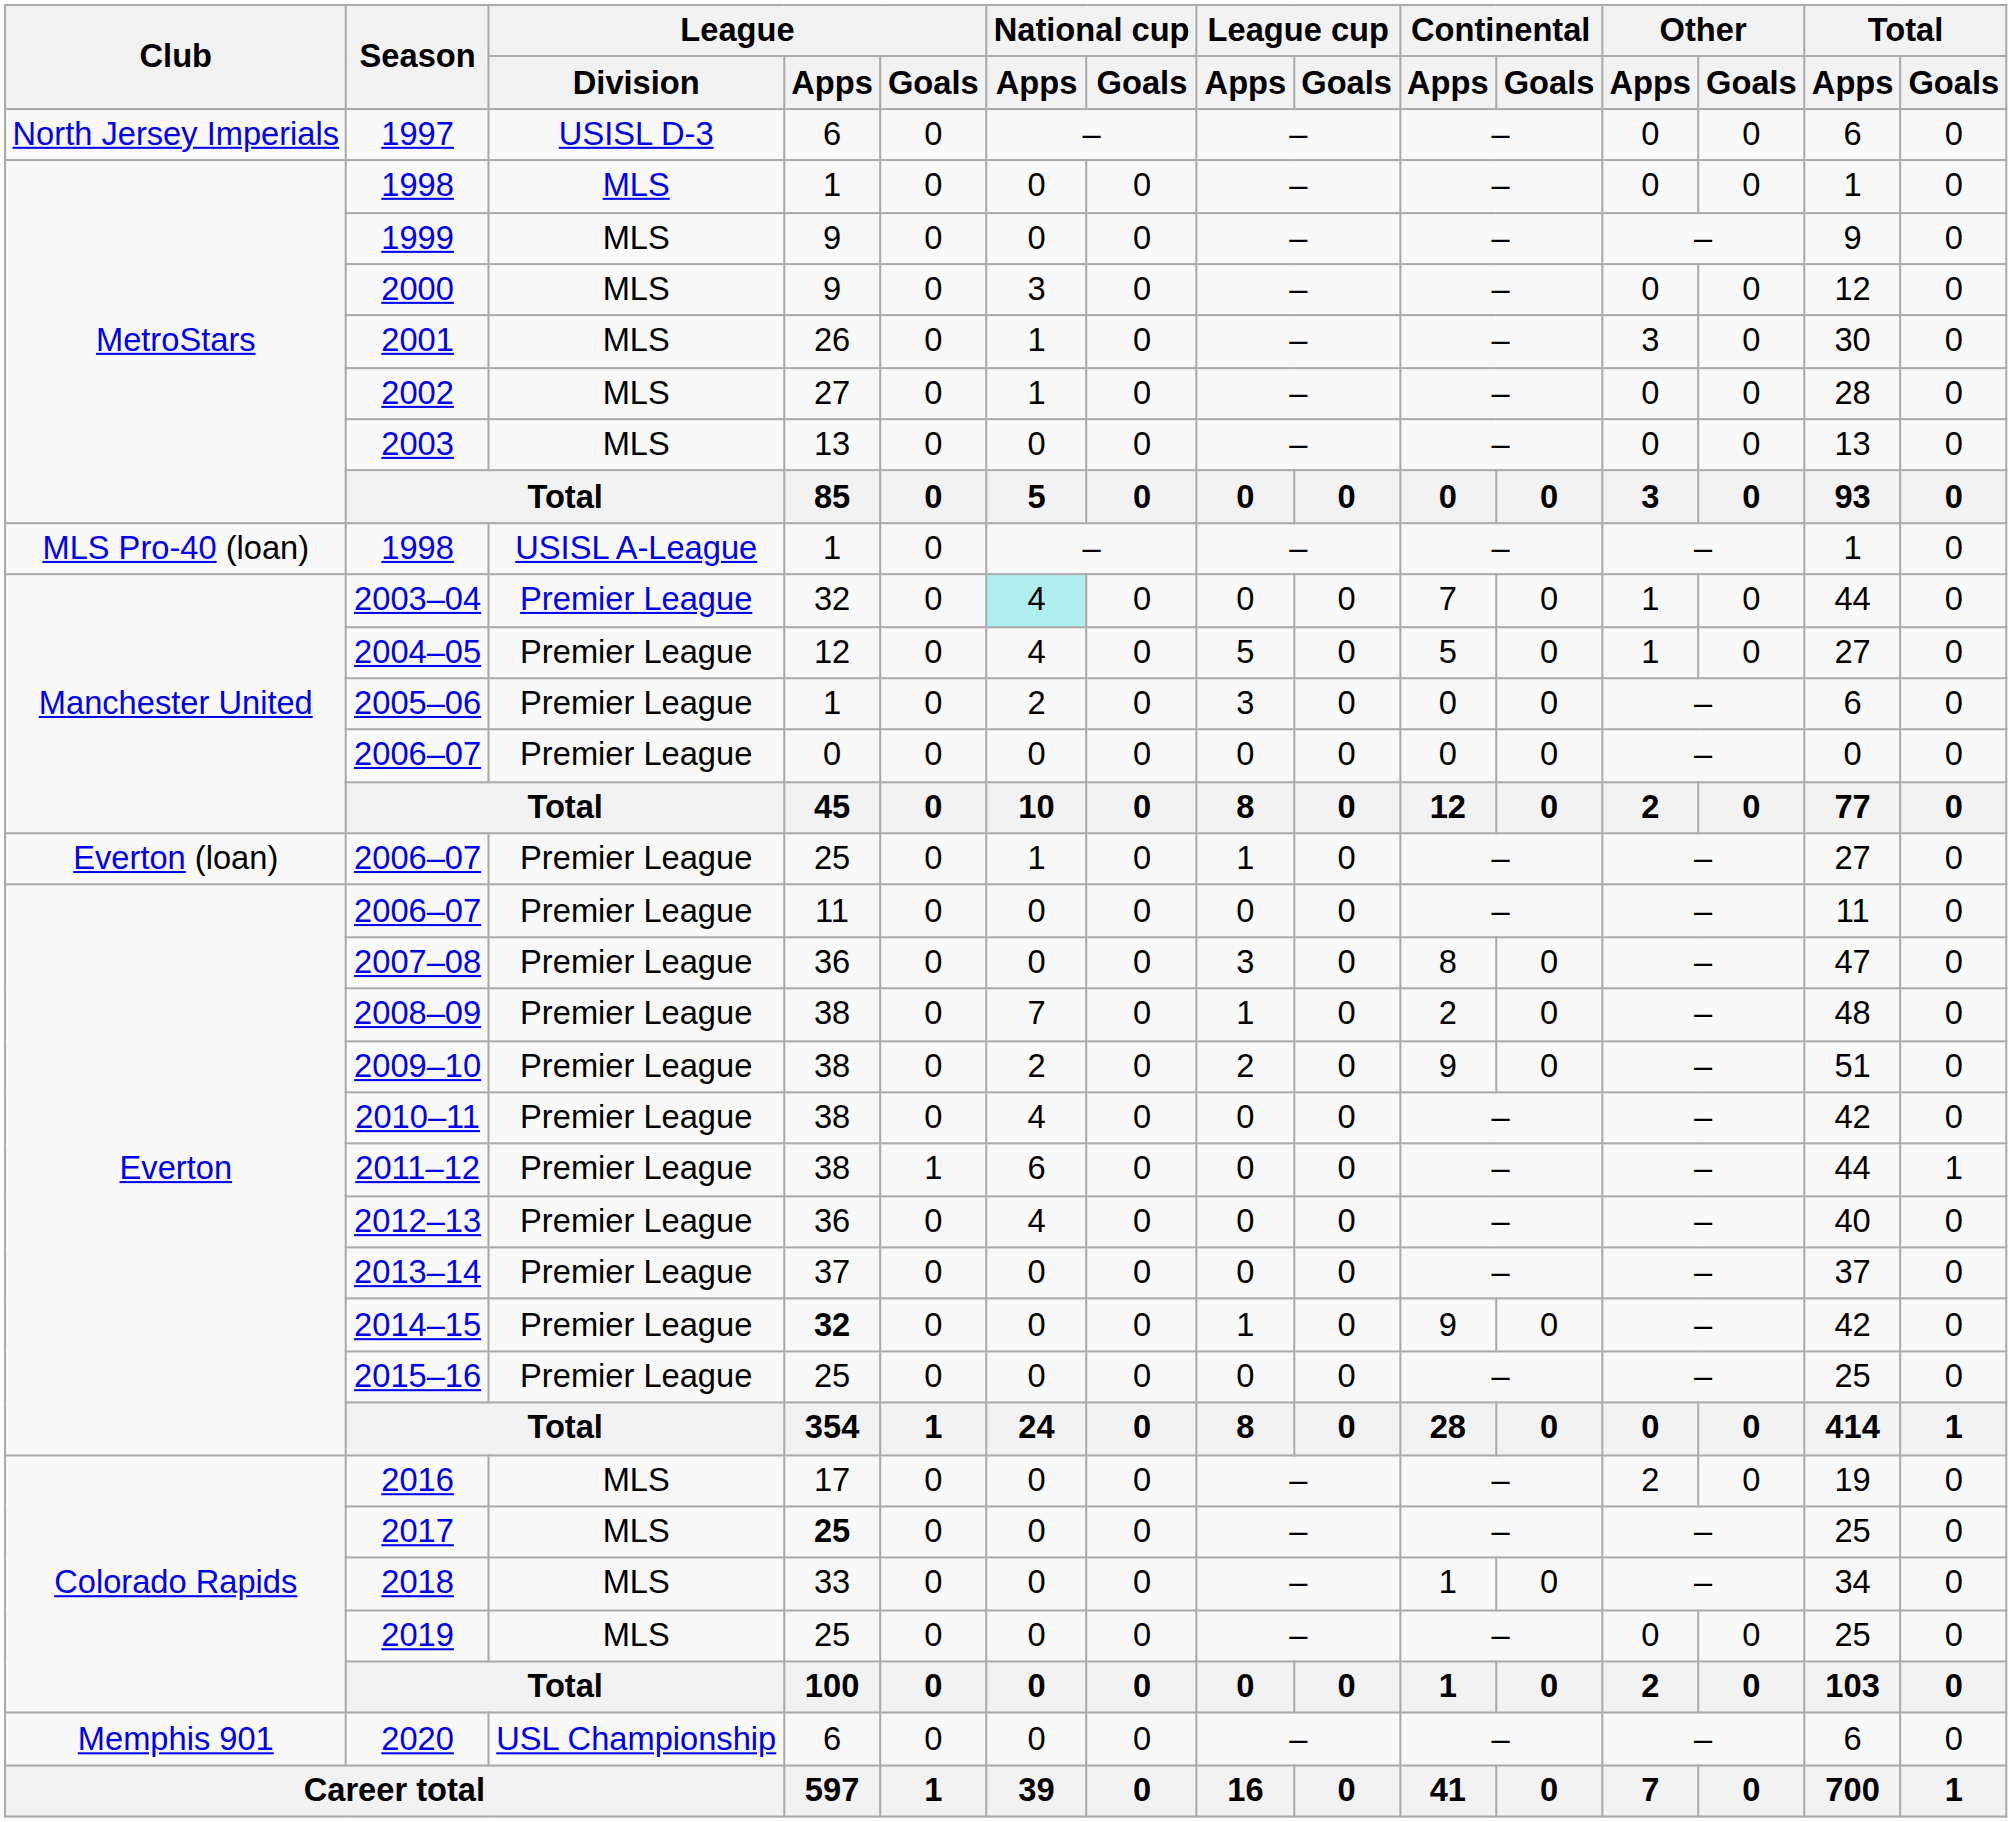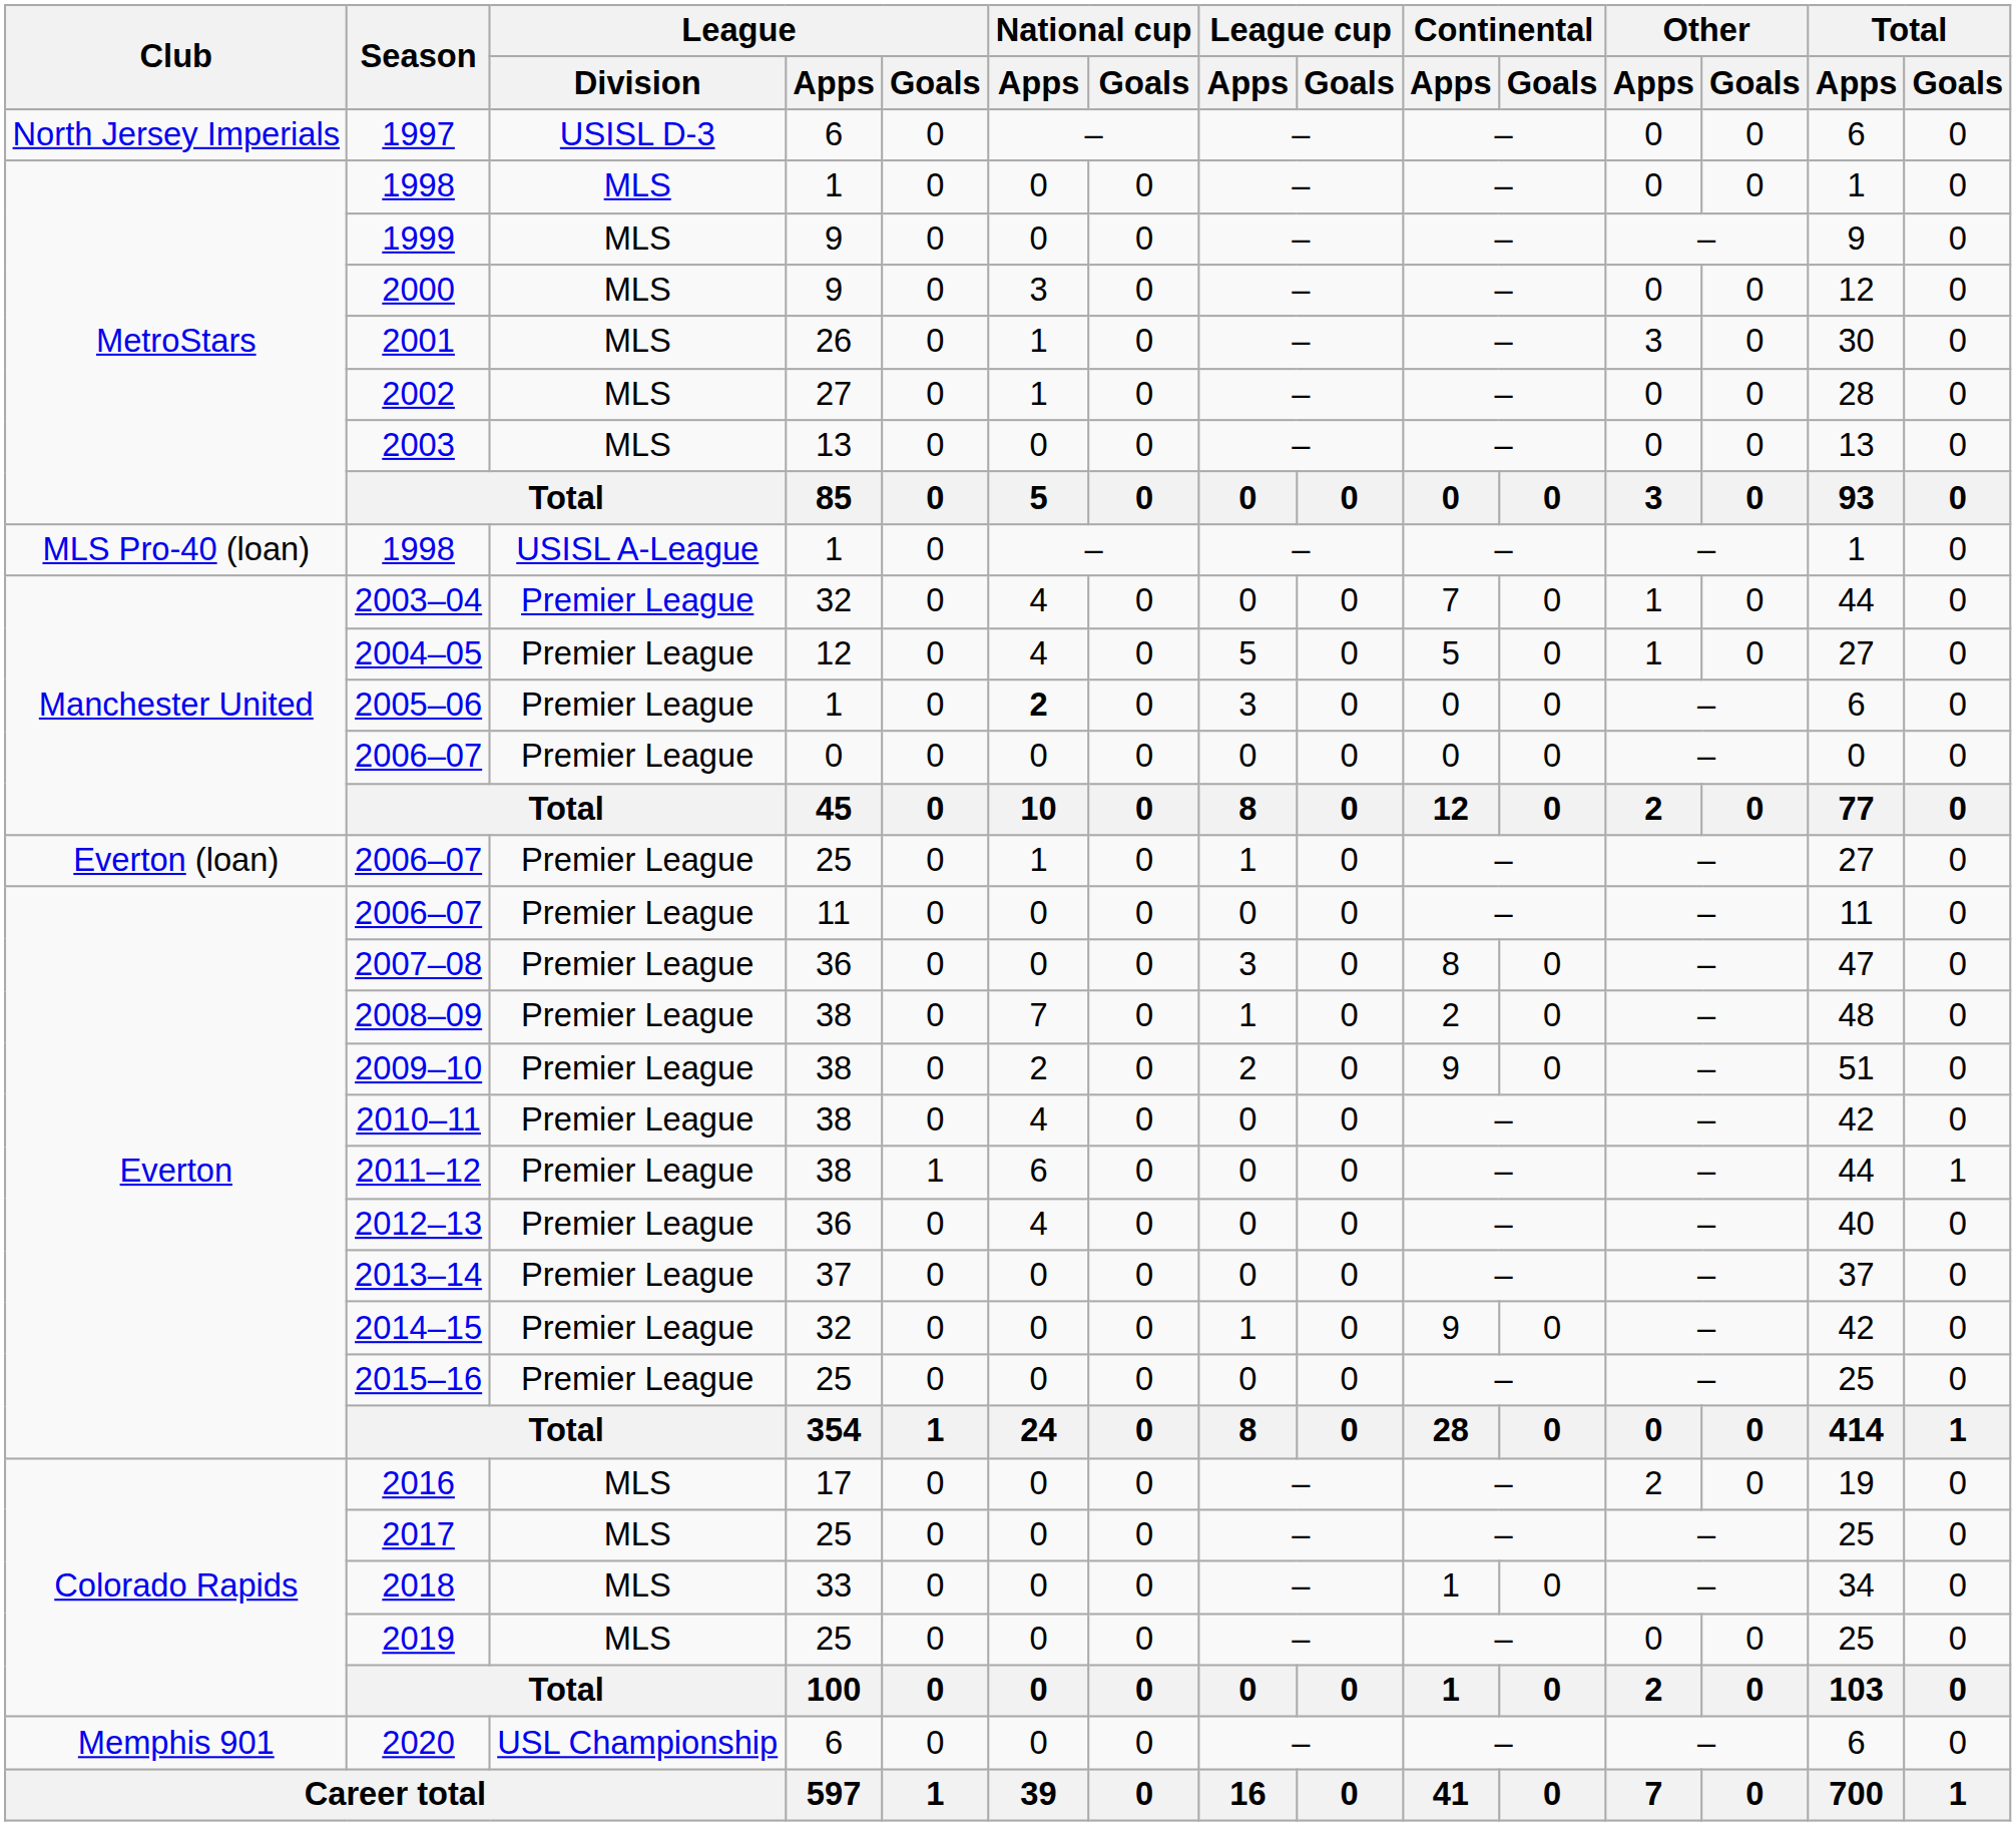2003–04 | National cup / Apps: paleturquoise background -> no background
2005–06 | National cup / Apps: normal -> bold
2014–15 | League / Apps: bold -> normal
2017 | League / Apps: bold -> normal
